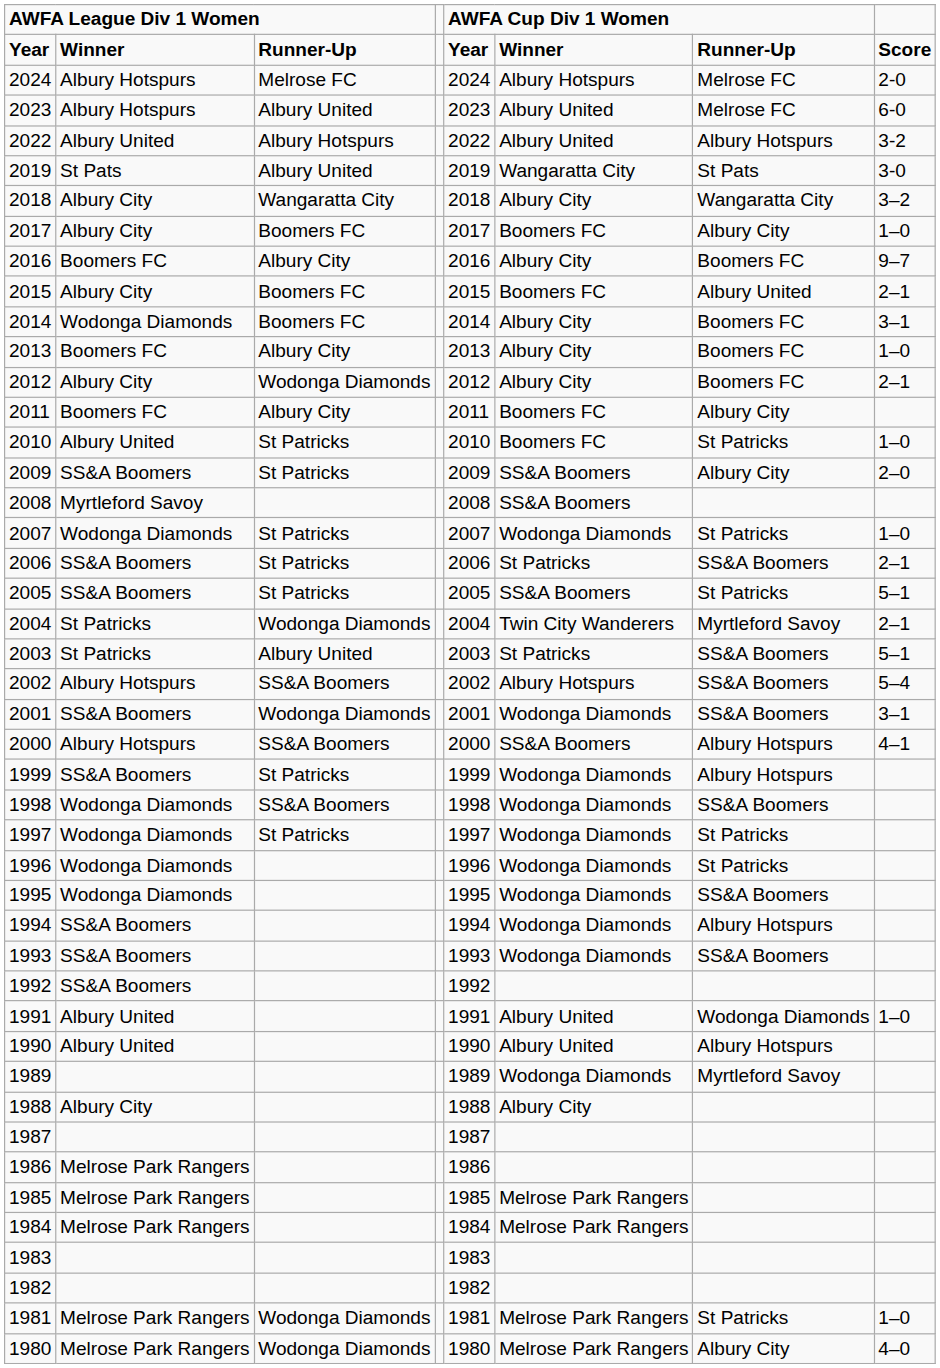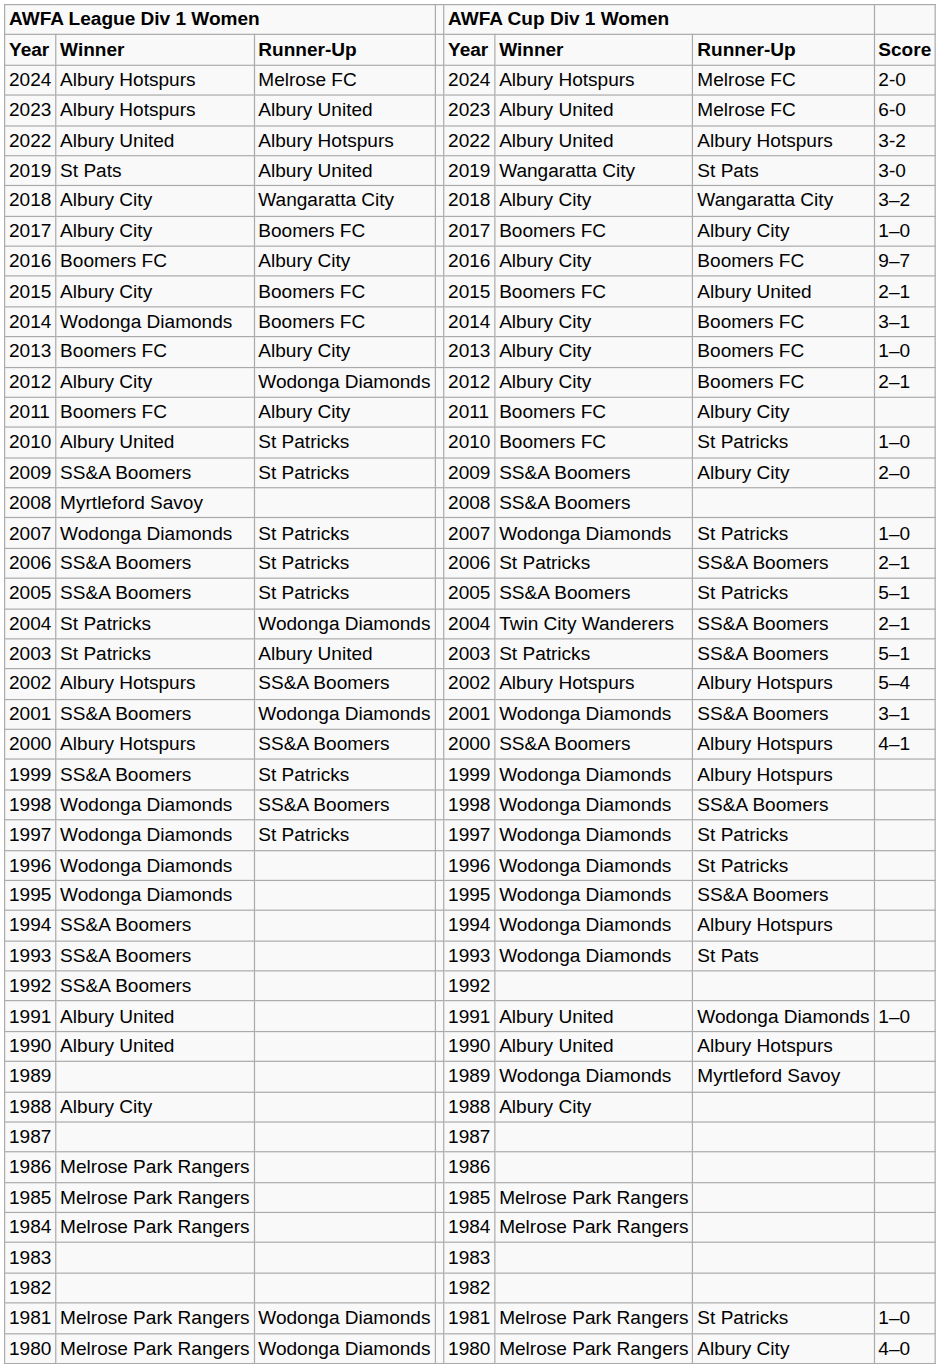row 21 | column 7: Myrtleford Savoy -> SS&A Boomers
row 23 | column 7: SS&A Boomers -> Albury Hotspurs
row 32 | column 7: SS&A Boomers -> St Pats
